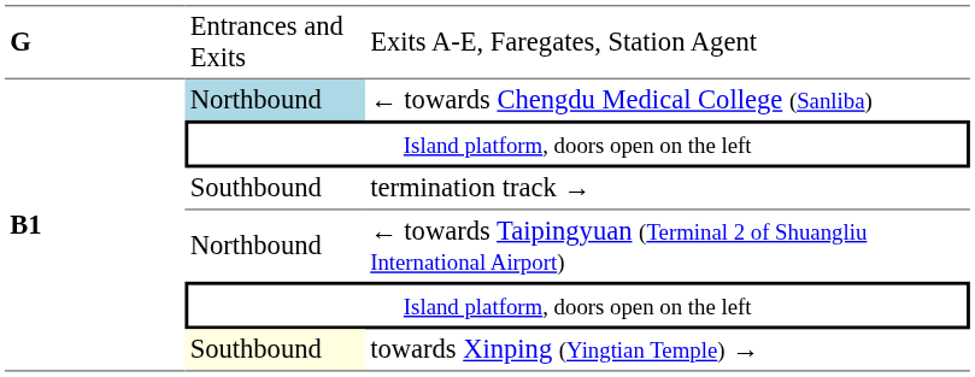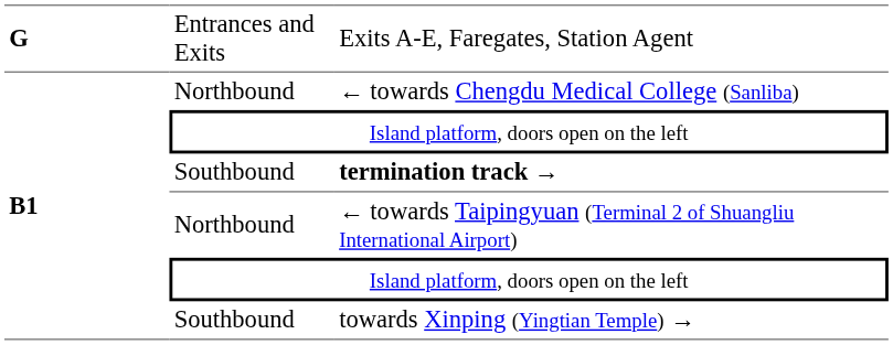← towards Chengdu Medical College (Sanliba) | column 2: lightblue background -> no background
termination track → | column 3: normal -> bold
towards Xinping (Yingtian Temple) → | column 2: lightyellow background -> no background
